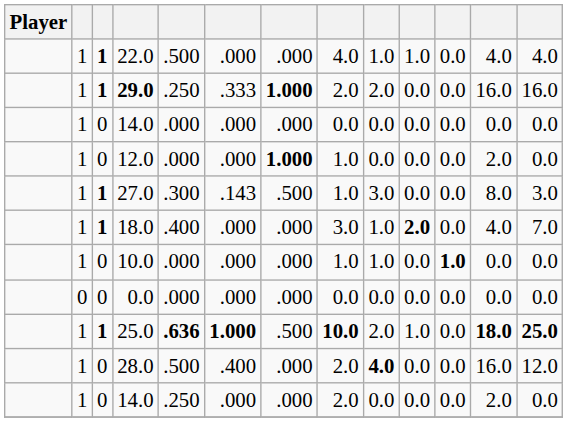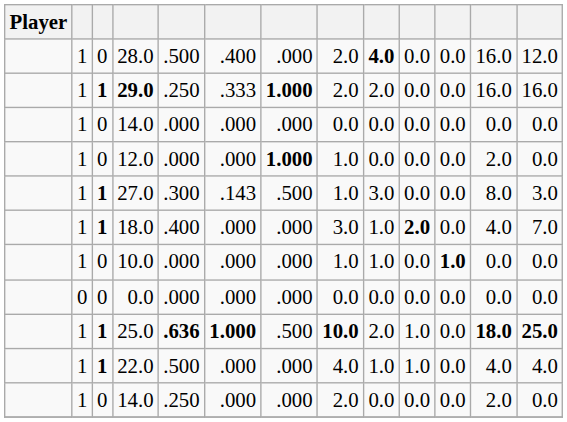rows swapped: 22.0 <-> 28.0
